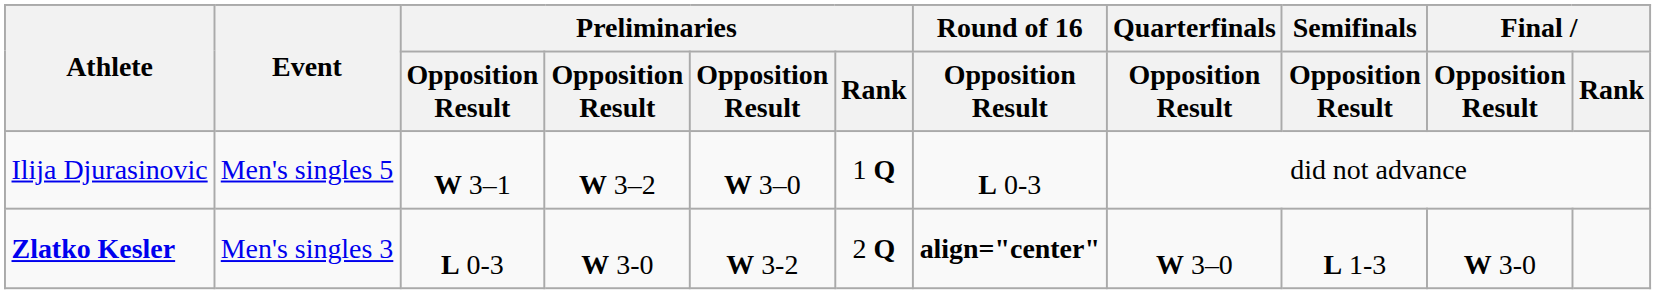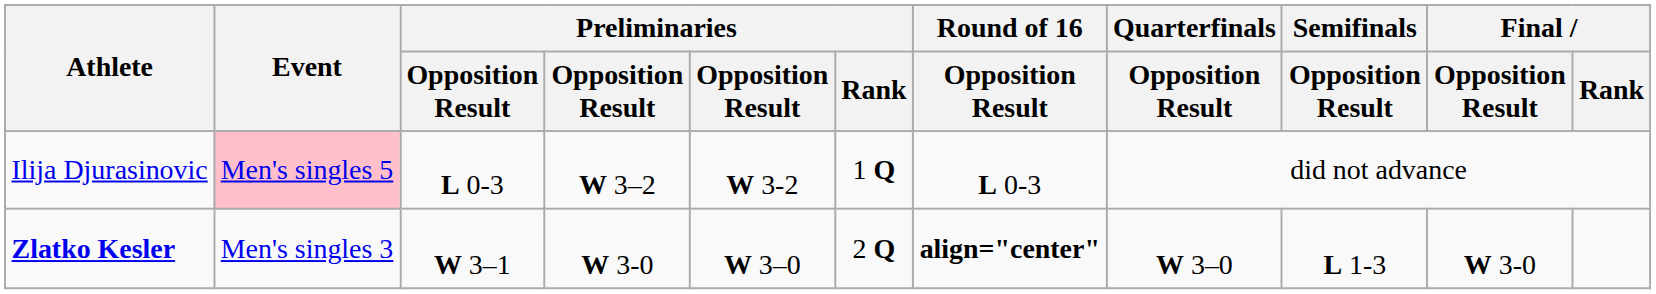Ilija Djurasinovic | Event: no background -> pink background
Ilija Djurasinovic | column 3: W 3–1 -> L 0-3
Ilija Djurasinovic | column 5: W 3–0 -> W 3-2
Zlatko Kesler | column 3: L 0-3 -> W 3–1
Zlatko Kesler | column 5: W 3-2 -> W 3–0
